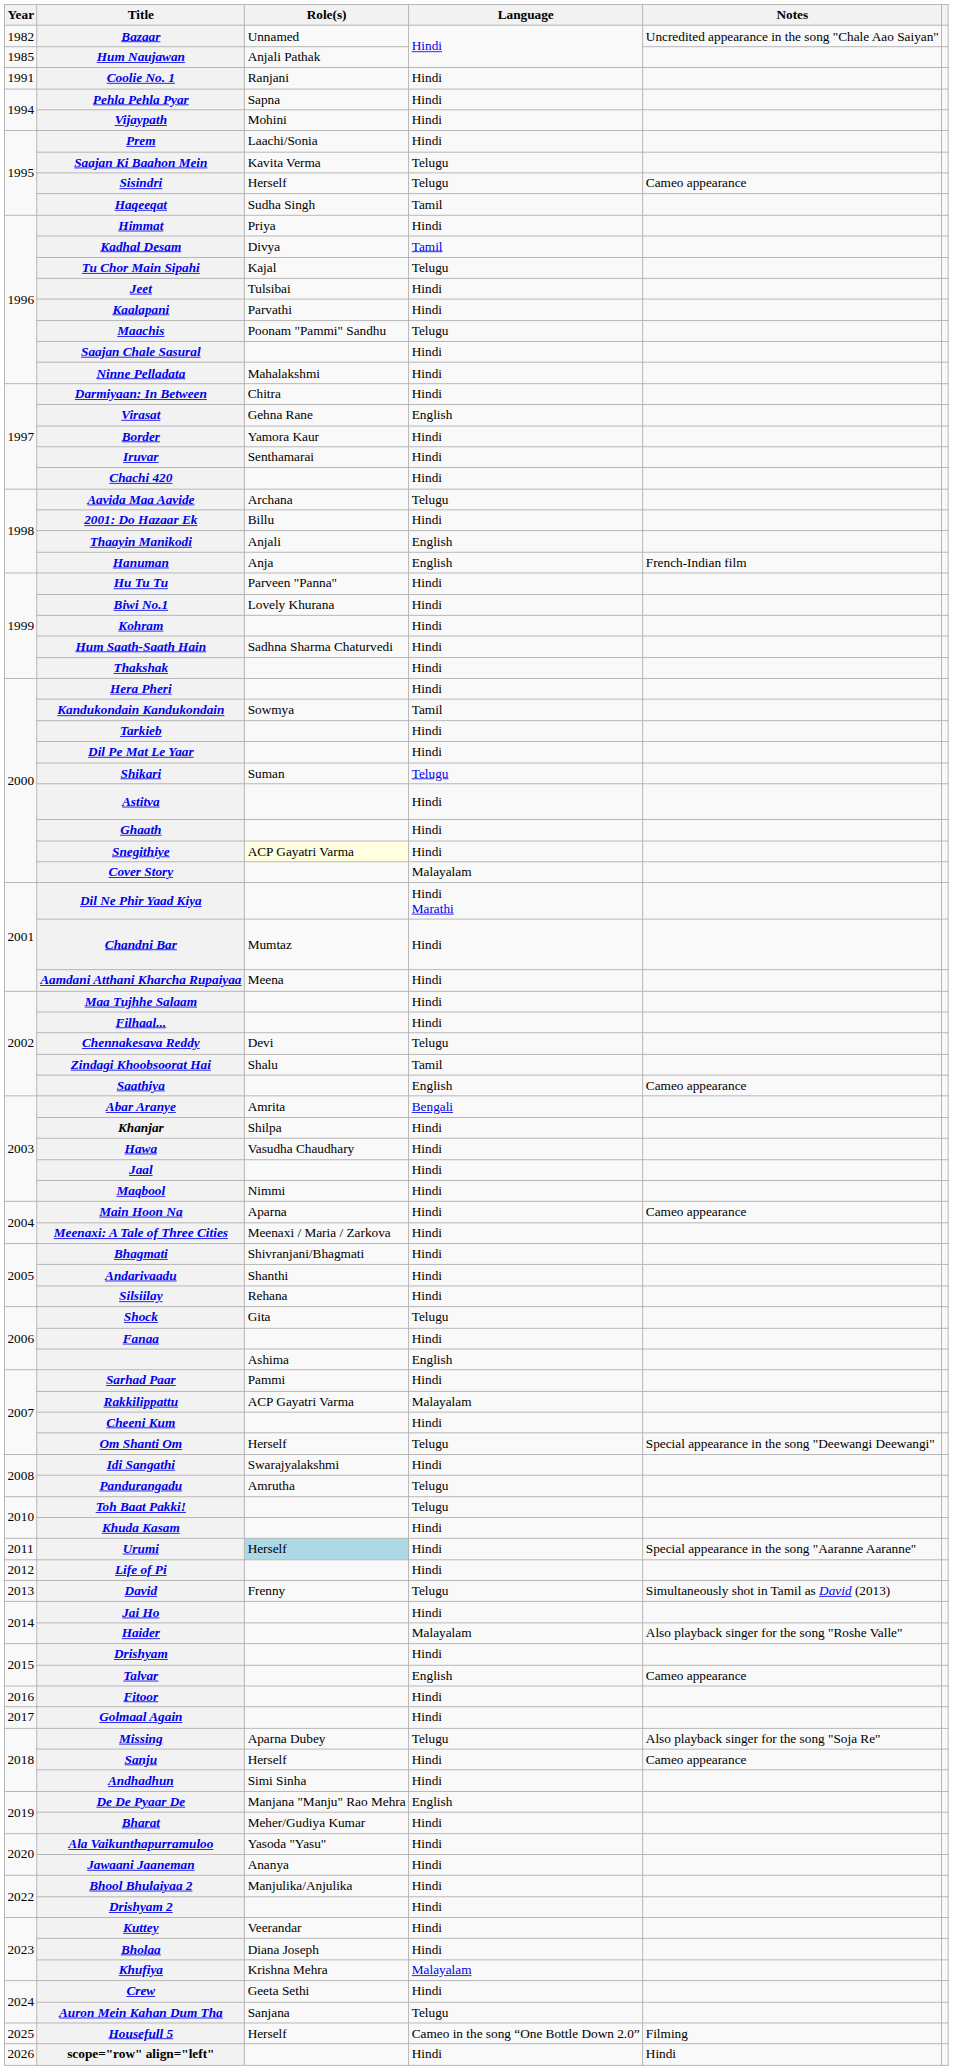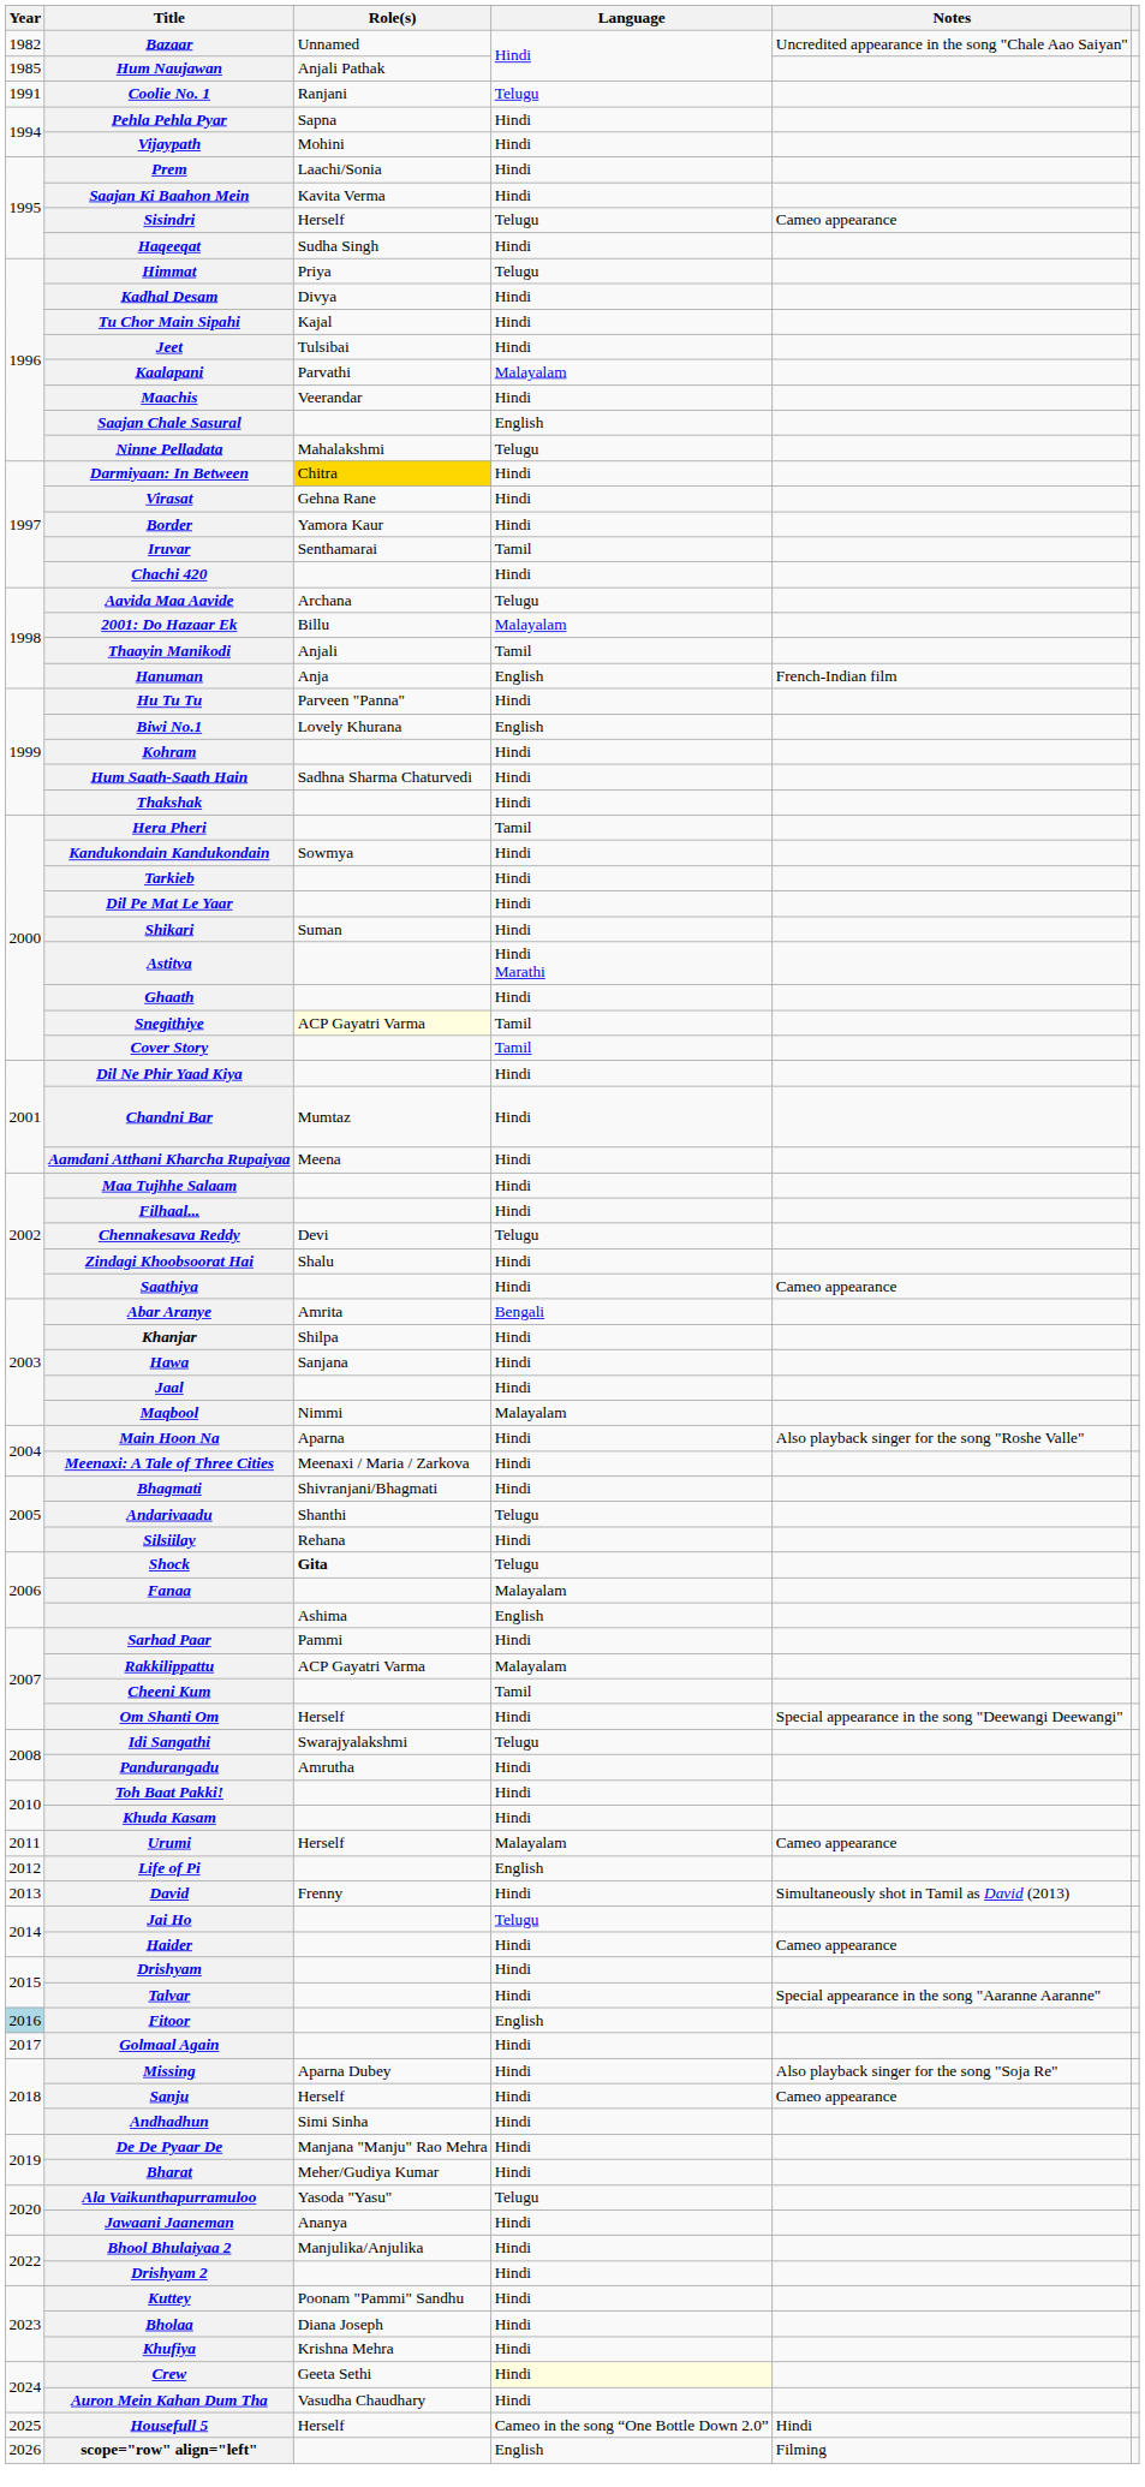Coolie No. 1 | Language: Hindi -> Telugu
Saajan Ki Baahon Mein | Language: Telugu -> Hindi
Haqeeqat | Language: Tamil -> Hindi
Himmat | Language: Hindi -> Telugu
Kadhal Desam | Language: Tamil -> Hindi
Tu Chor Main Sipahi | Language: Telugu -> Hindi
Kaalapani | Language: Hindi -> Malayalam
Maachis | Role(s): Poonam "Pammi" Sandhu -> Veerandar
Maachis | Language: Telugu -> Hindi
Saajan Chale Sasural | Language: Hindi -> English
Ninne Pelladata | Language: Hindi -> Telugu
Darmiyaan: In Between | Role(s): no background -> gold background
Virasat | Language: English -> Hindi
Iruvar | Language: Hindi -> Tamil
2001: Do Hazaar Ek | Language: Hindi -> Malayalam
Thaayin Manikodi | Language: English -> Tamil
Biwi No.1 | Language: Hindi -> English
Hera Pheri | Language: Hindi -> Tamil
Kandukondain Kandukondain | Language: Tamil -> Hindi
Shikari | Language: Telugu -> Hindi
Astitva | Language: Hindi -> Hindi Marathi
Snegithiye | Language: Hindi -> Tamil
Cover Story | Language: Malayalam -> Tamil
Dil Ne Phir Yaad Kiya | Language: Hindi Marathi -> Hindi
Zindagi Khoobsoorat Hai | Language: Tamil -> Hindi
Saathiya | Language: English -> Hindi
Hawa | Role(s): Vasudha Chaudhary -> Sanjana
Maqbool | Language: Hindi -> Malayalam
Main Hoon Na | Notes: Cameo appearance -> Also playback singer for the song "Roshe Valle"
Andarivaadu | Language: Hindi -> Telugu
Shock | Role(s): normal -> bold
Fanaa | Language: Hindi -> Malayalam
Cheeni Kum | Language: Hindi -> Tamil
Om Shanti Om | Language: Telugu -> Hindi
Idi Sangathi | Language: Hindi -> Telugu
Pandurangadu | Language: Telugu -> Hindi
Toh Baat Pakki! | Language: Telugu -> Hindi
Urumi | Role(s): lightblue background -> no background
Urumi | Language: Hindi -> Malayalam
Urumi | Notes: Special appearance in the song "Aaranne Aaranne" -> Cameo appearance
Life of Pi | Language: Hindi -> English
David | Language: Telugu -> Hindi
Jai Ho | Language: Hindi -> Telugu
Haider | Language: Malayalam -> Hindi
Haider | Notes: Also playback singer for the song "Roshe Valle" -> Cameo appearance
Talvar | Language: English -> Hindi
Talvar | Notes: Cameo appearance -> Special appearance in the song "Aaranne Aaranne"
Fitoor | Year: no background -> lightblue background
Fitoor | Language: Hindi -> English
Missing | Language: Telugu -> Hindi
De De Pyaar De | Language: English -> Hindi
Ala Vaikunthapurramuloo | Language: Hindi -> Telugu
Kuttey | Role(s): Veerandar -> Poonam "Pammi" Sandhu
Khufiya | Language: Malayalam -> Hindi
Crew | Language: no background -> lightyellow background
Auron Mein Kahan Dum Tha | Role(s): Sanjana -> Vasudha Chaudhary
Auron Mein Kahan Dum Tha | Language: Telugu -> Hindi
Housefull 5 | Notes: Filming -> Hindi
scope="row" align="left" | Language: Hindi -> English
scope="row" align="left" | Notes: Hindi -> Filming
